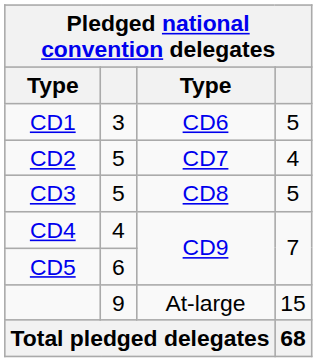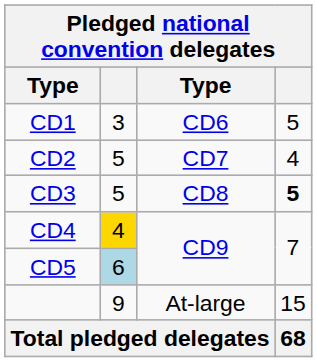CD3 | column 4: normal -> bold
CD4 | column 2: no background -> gold background
CD5 | column 2: no background -> lightblue background
